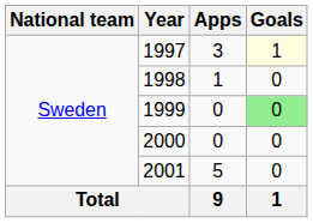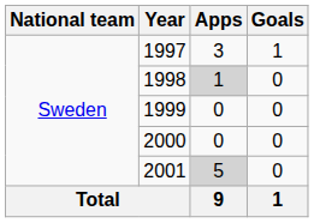1997 | Goals: lightyellow background -> no background
1998 | Apps: no background -> lightgrey background
1999 | Goals: lightgreen background -> no background
2001 | Apps: no background -> lightgrey background
